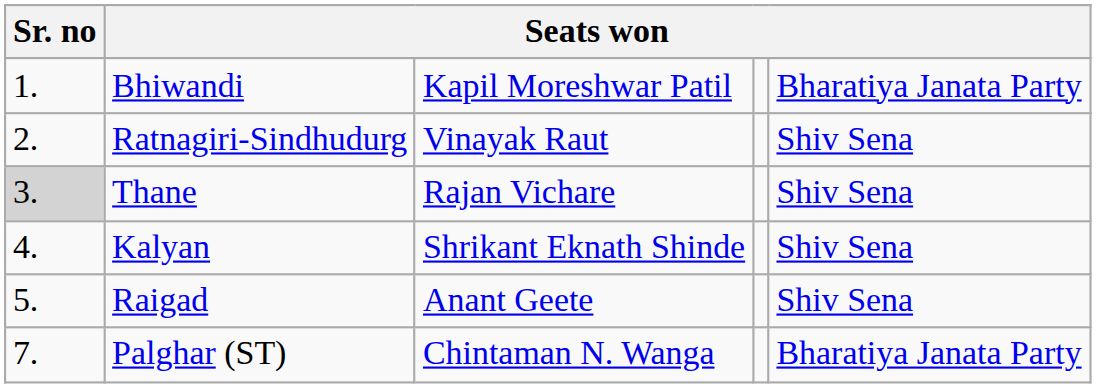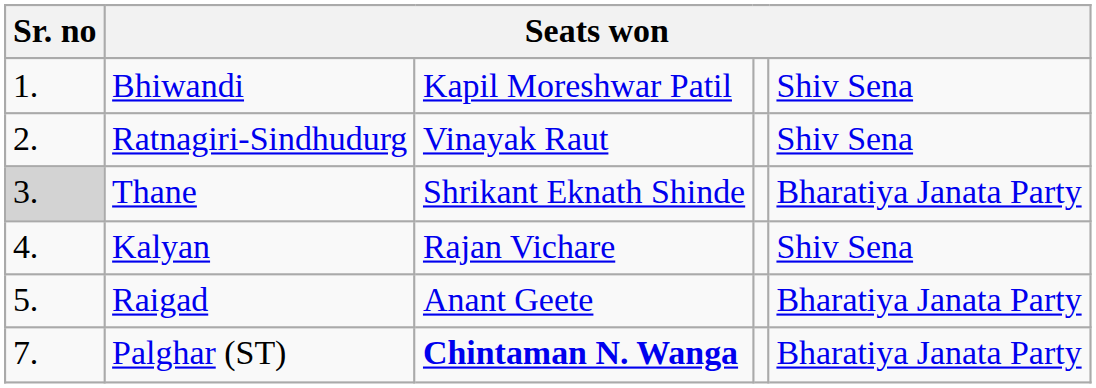Bhiwandi | column 5: Bharatiya Janata Party -> Shiv Sena
Thane | column 3: Rajan Vichare -> Shrikant Eknath Shinde
Thane | column 5: Shiv Sena -> Bharatiya Janata Party
Kalyan | column 3: Shrikant Eknath Shinde -> Rajan Vichare
Raigad | column 5: Shiv Sena -> Bharatiya Janata Party
Palghar (ST) | column 3: normal -> bold
